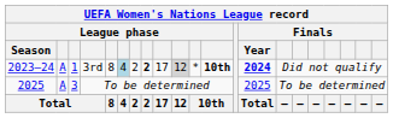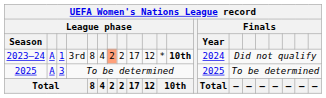3rd | column 6: lightblue background -> no background
3rd | column 7: no background -> lightsalmon background
3rd | column 8: bold -> normal
3rd | column 10: lightgrey background -> no background
3rd | Finals / Year: bold -> normal
